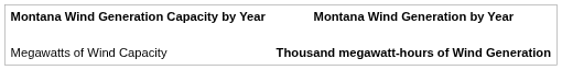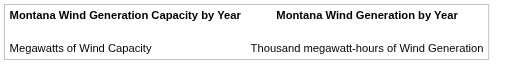Megawatts of Wind Capacity | Montana Wind Generation by Year: bold -> normal
